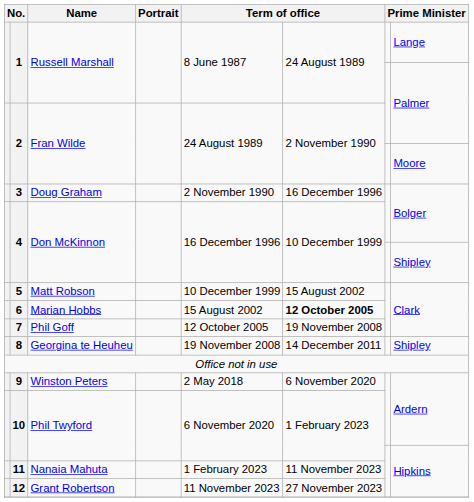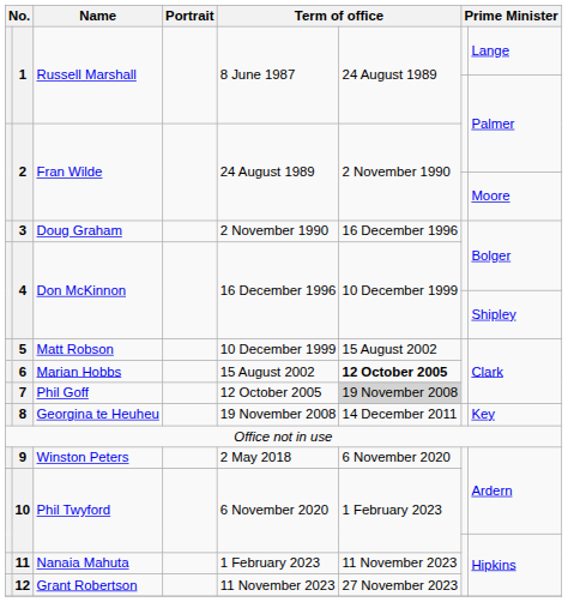7 | column 6: no background -> lightgrey background
8 | column 8: Shipley -> Key
